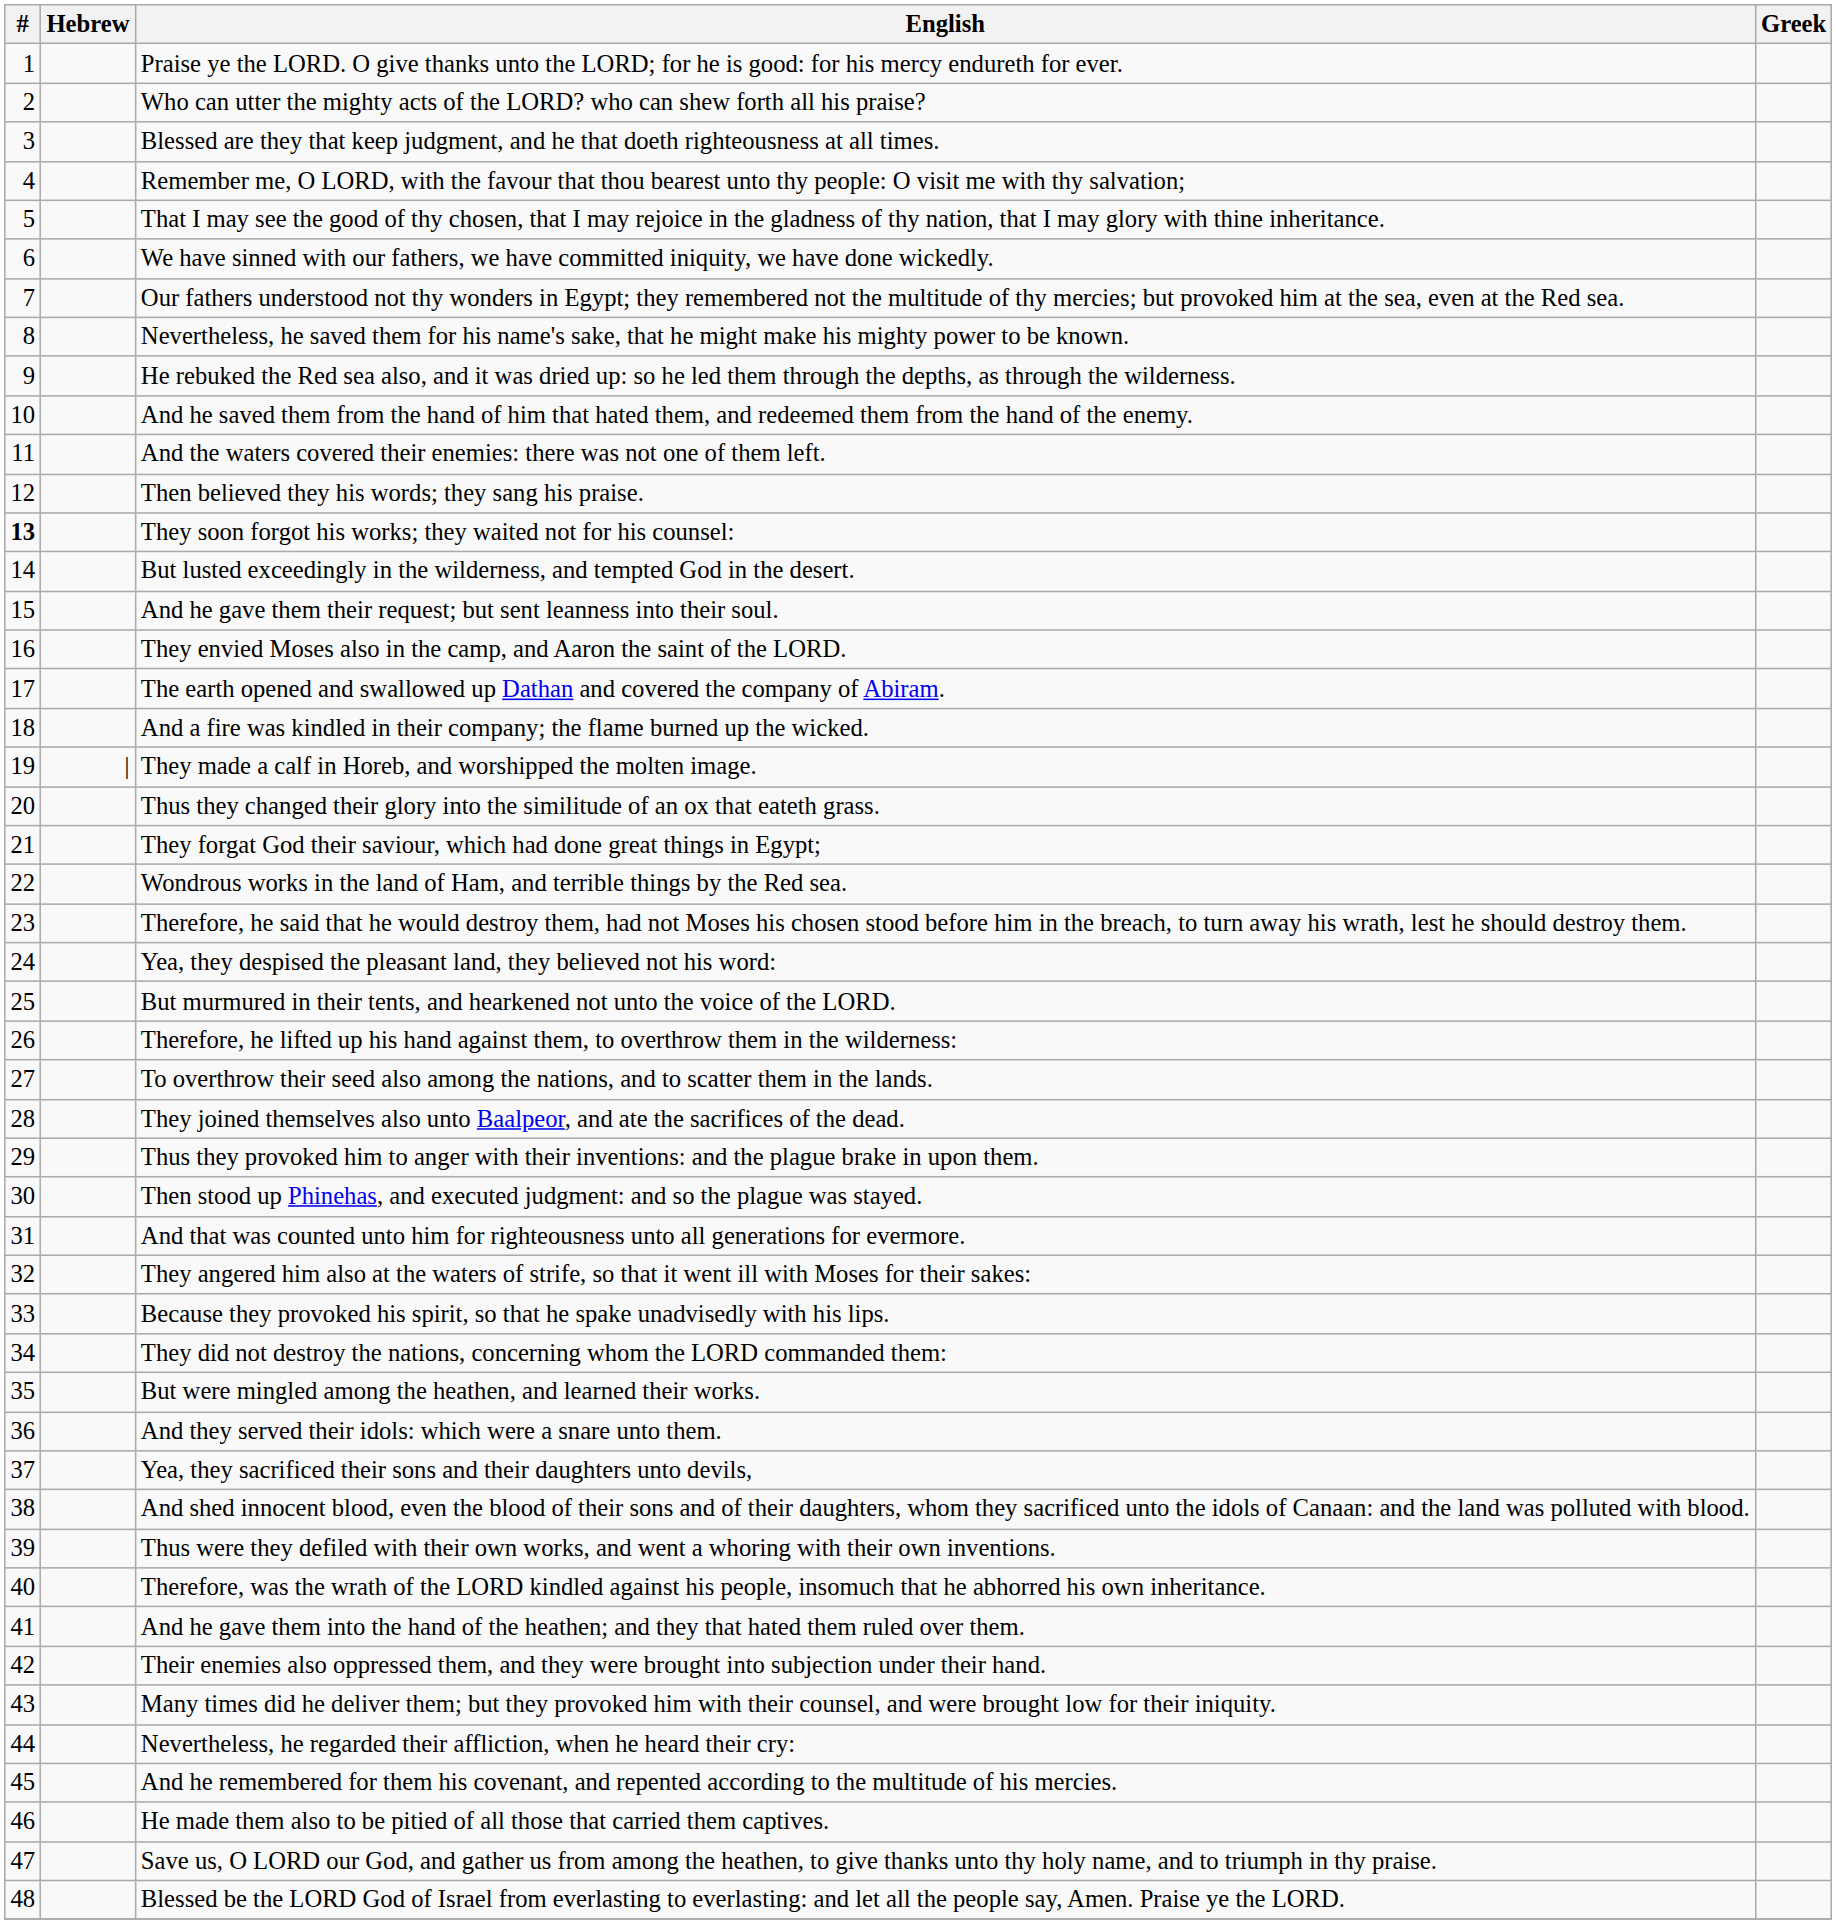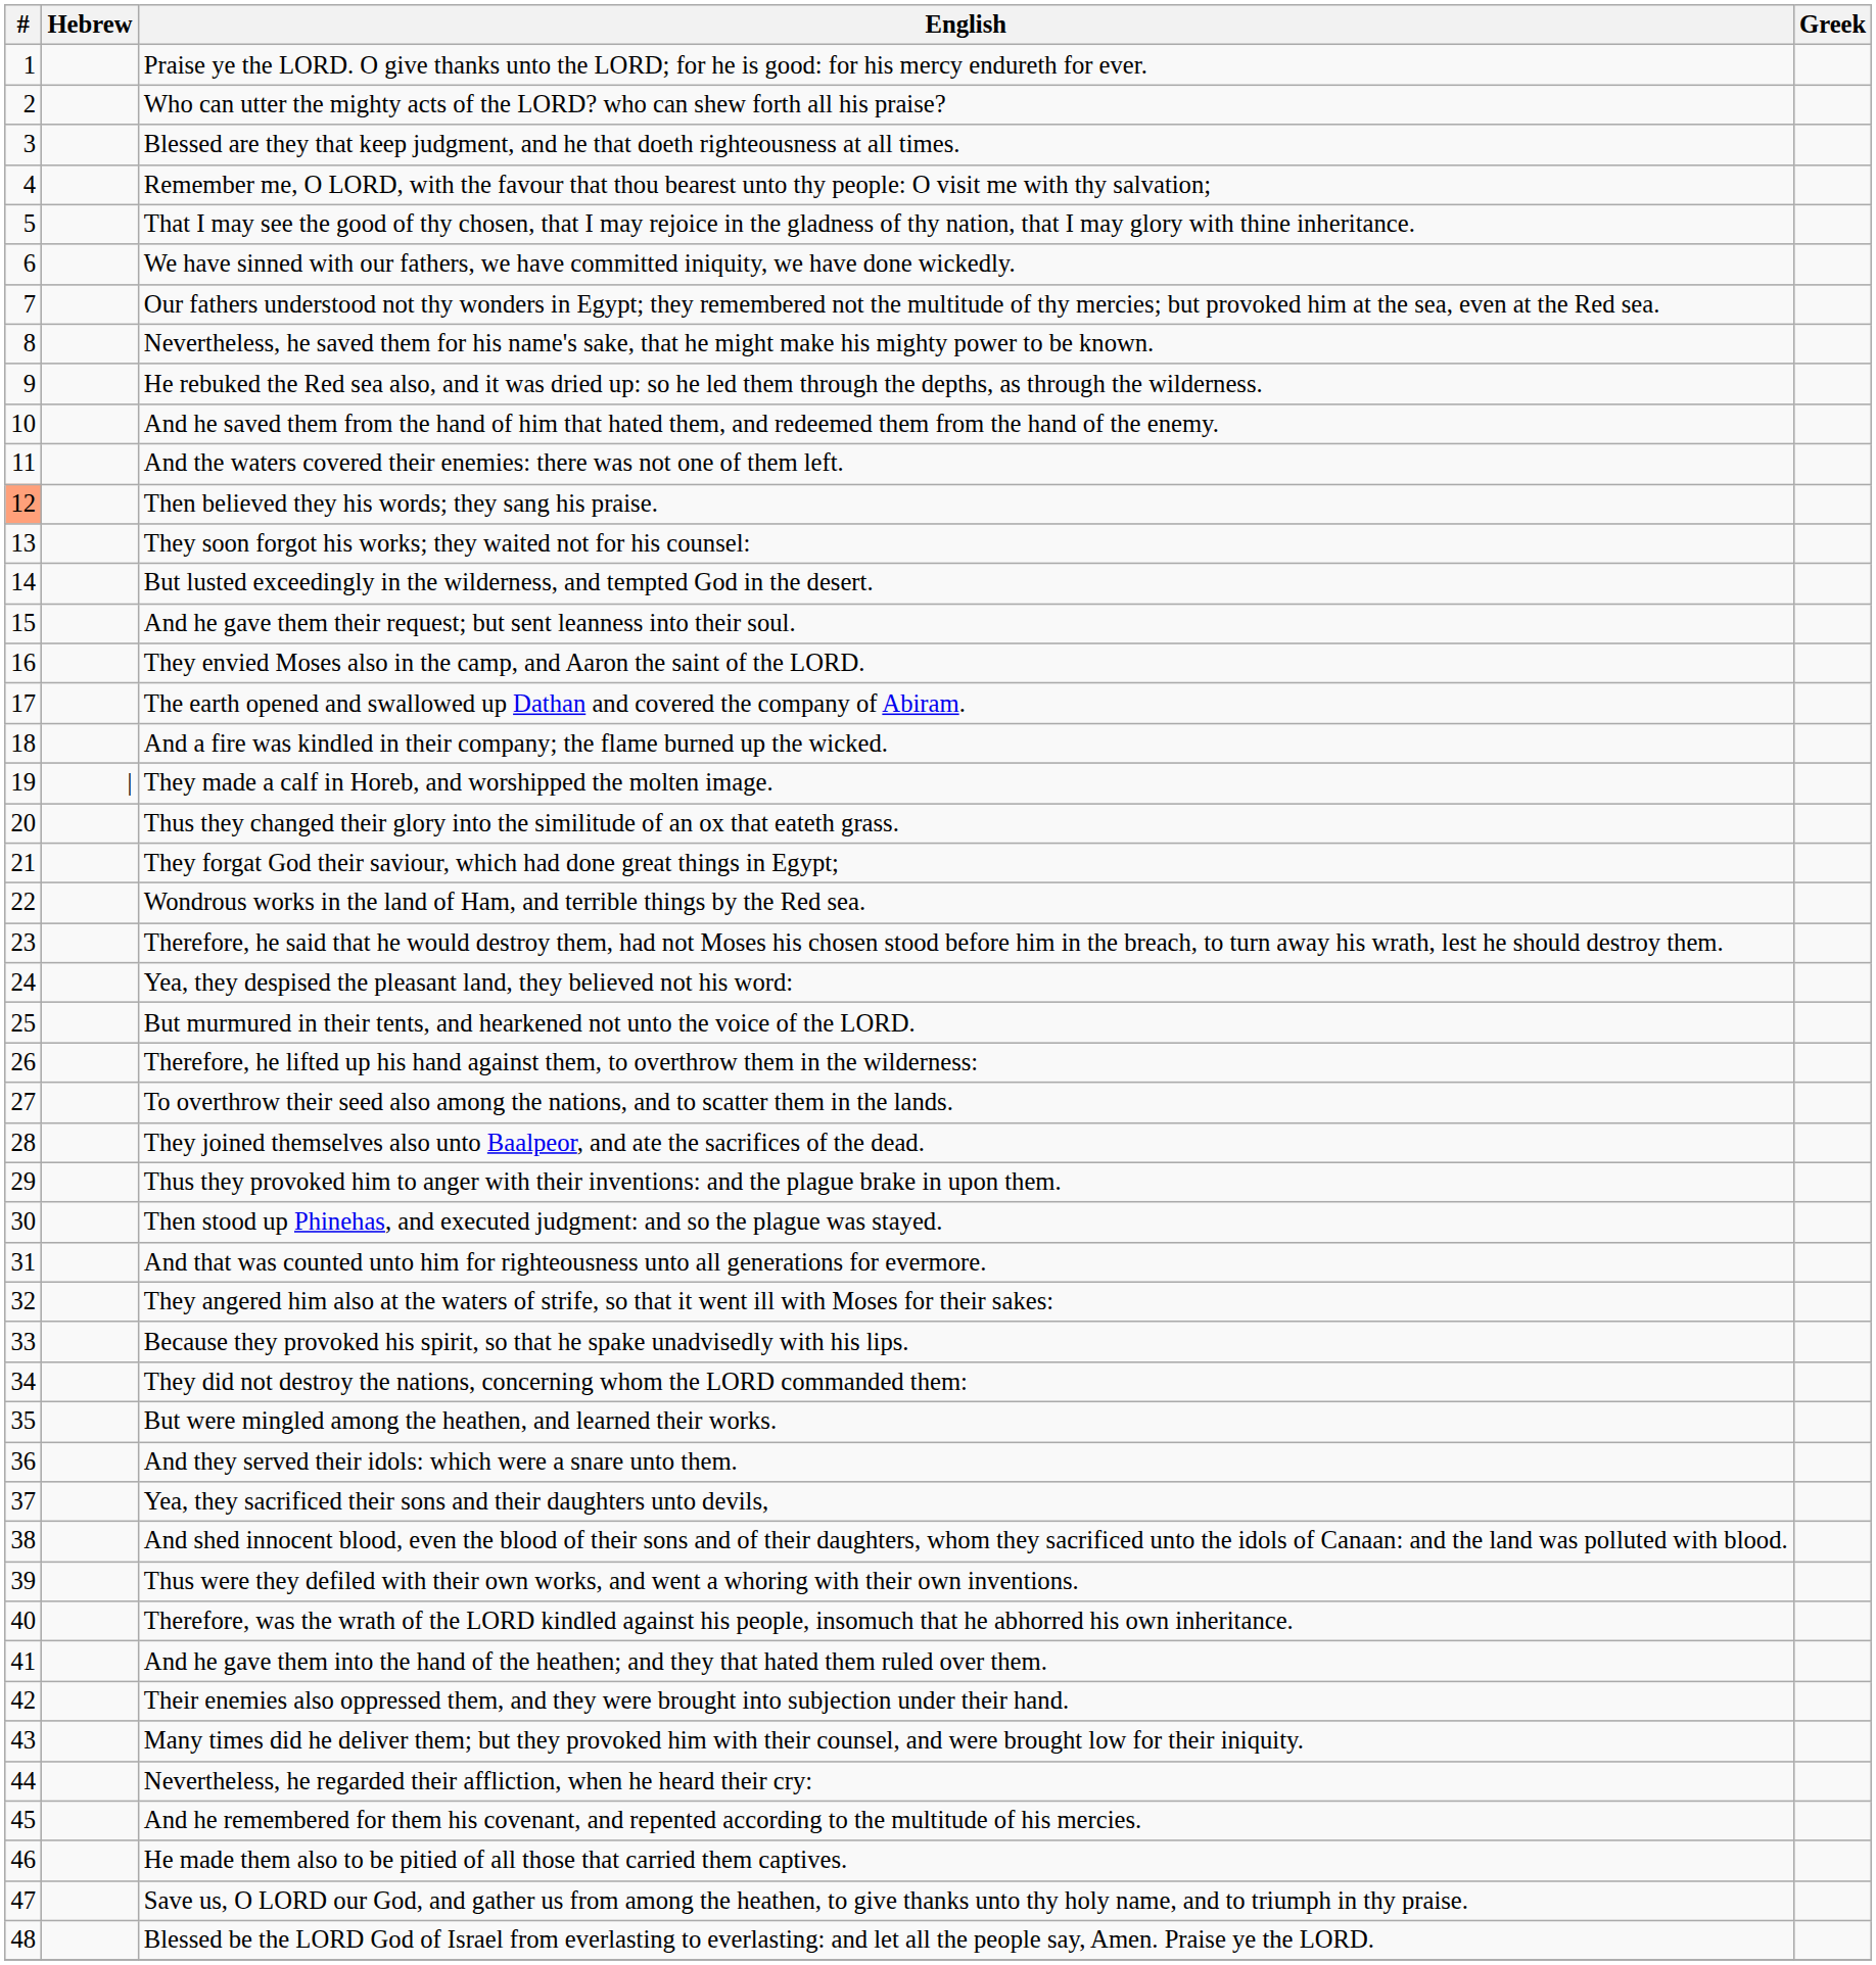Then believed they his words; they sang his praise. | #: no background -> lightsalmon background
They soon forgot his works; they waited not for his counsel: | #: bold -> normal
